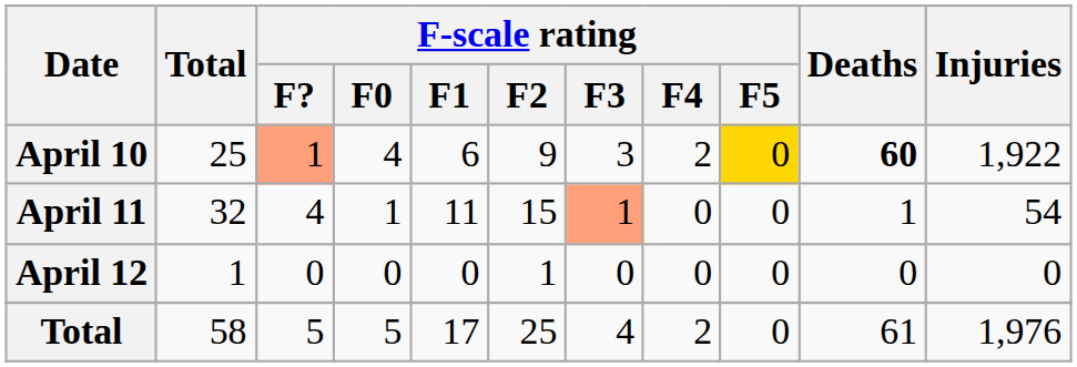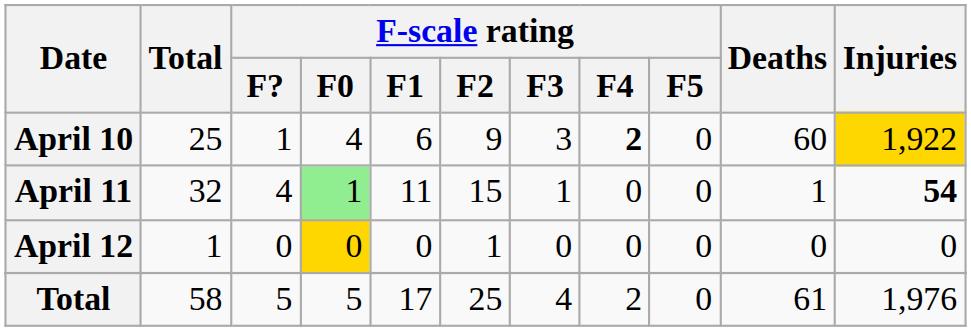April 10 | F-scale rating / F?: lightsalmon background -> no background
April 10 | F-scale rating / F4: normal -> bold
April 10 | F-scale rating / F5: gold background -> no background
April 10 | Deaths: bold -> normal
April 10 | Injuries: no background -> gold background
April 11 | F-scale rating / F0: no background -> lightgreen background
April 11 | F-scale rating / F3: lightsalmon background -> no background
April 11 | Injuries: normal -> bold
April 12 | F-scale rating / F0: no background -> gold background
